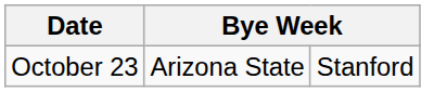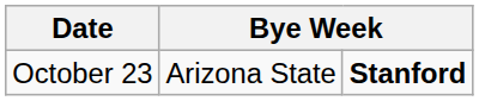October 23 | column 3: normal -> bold
